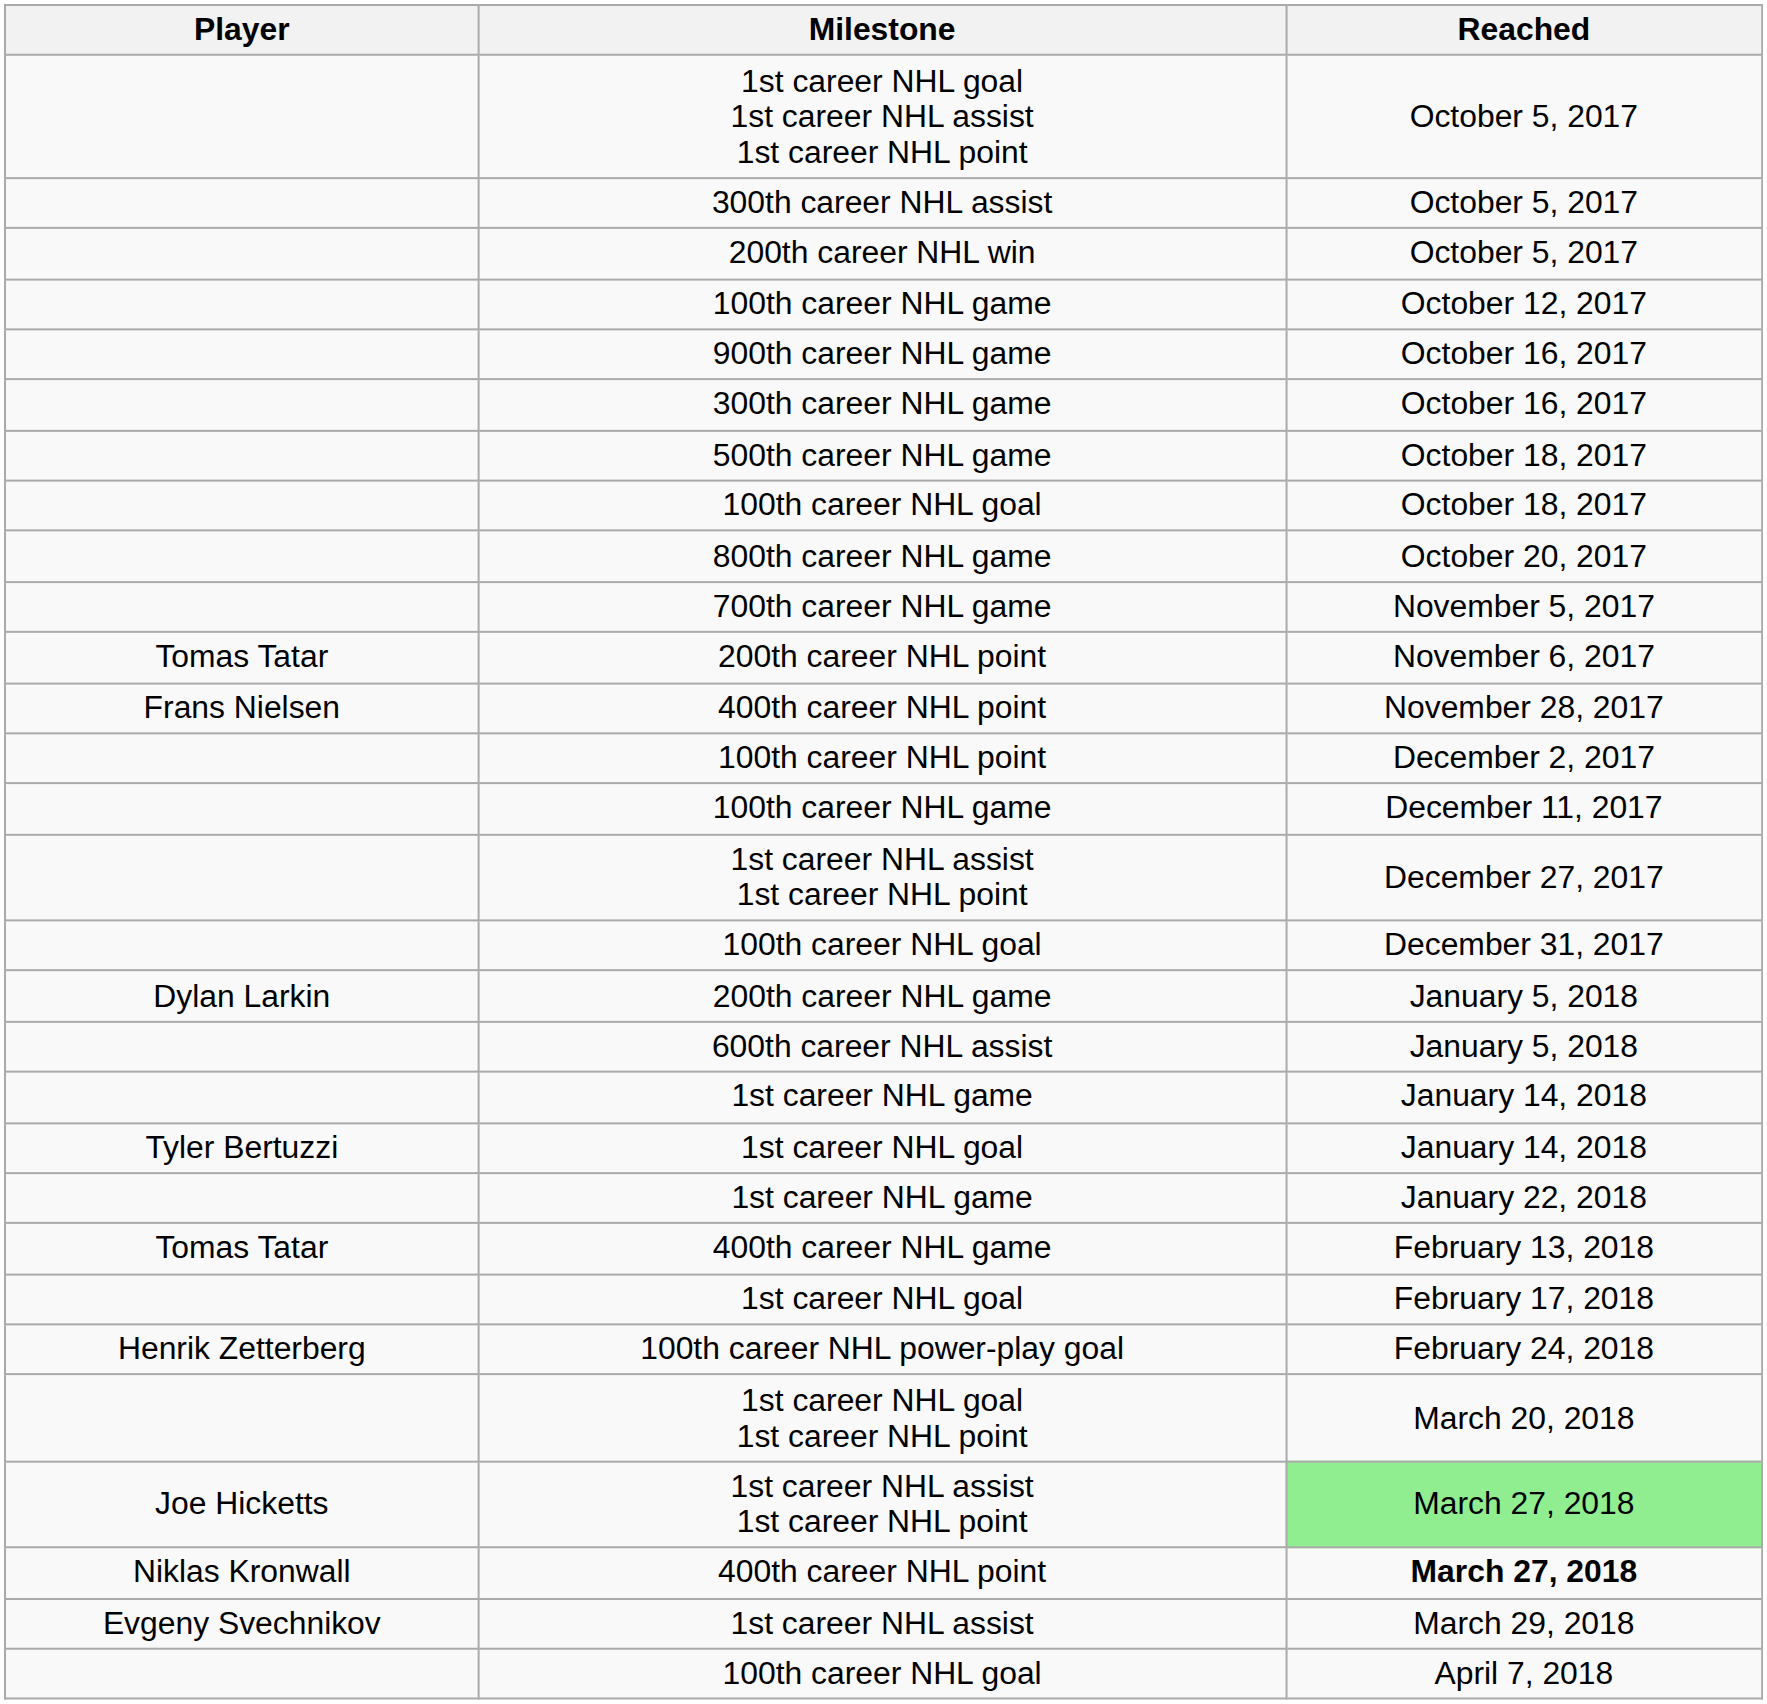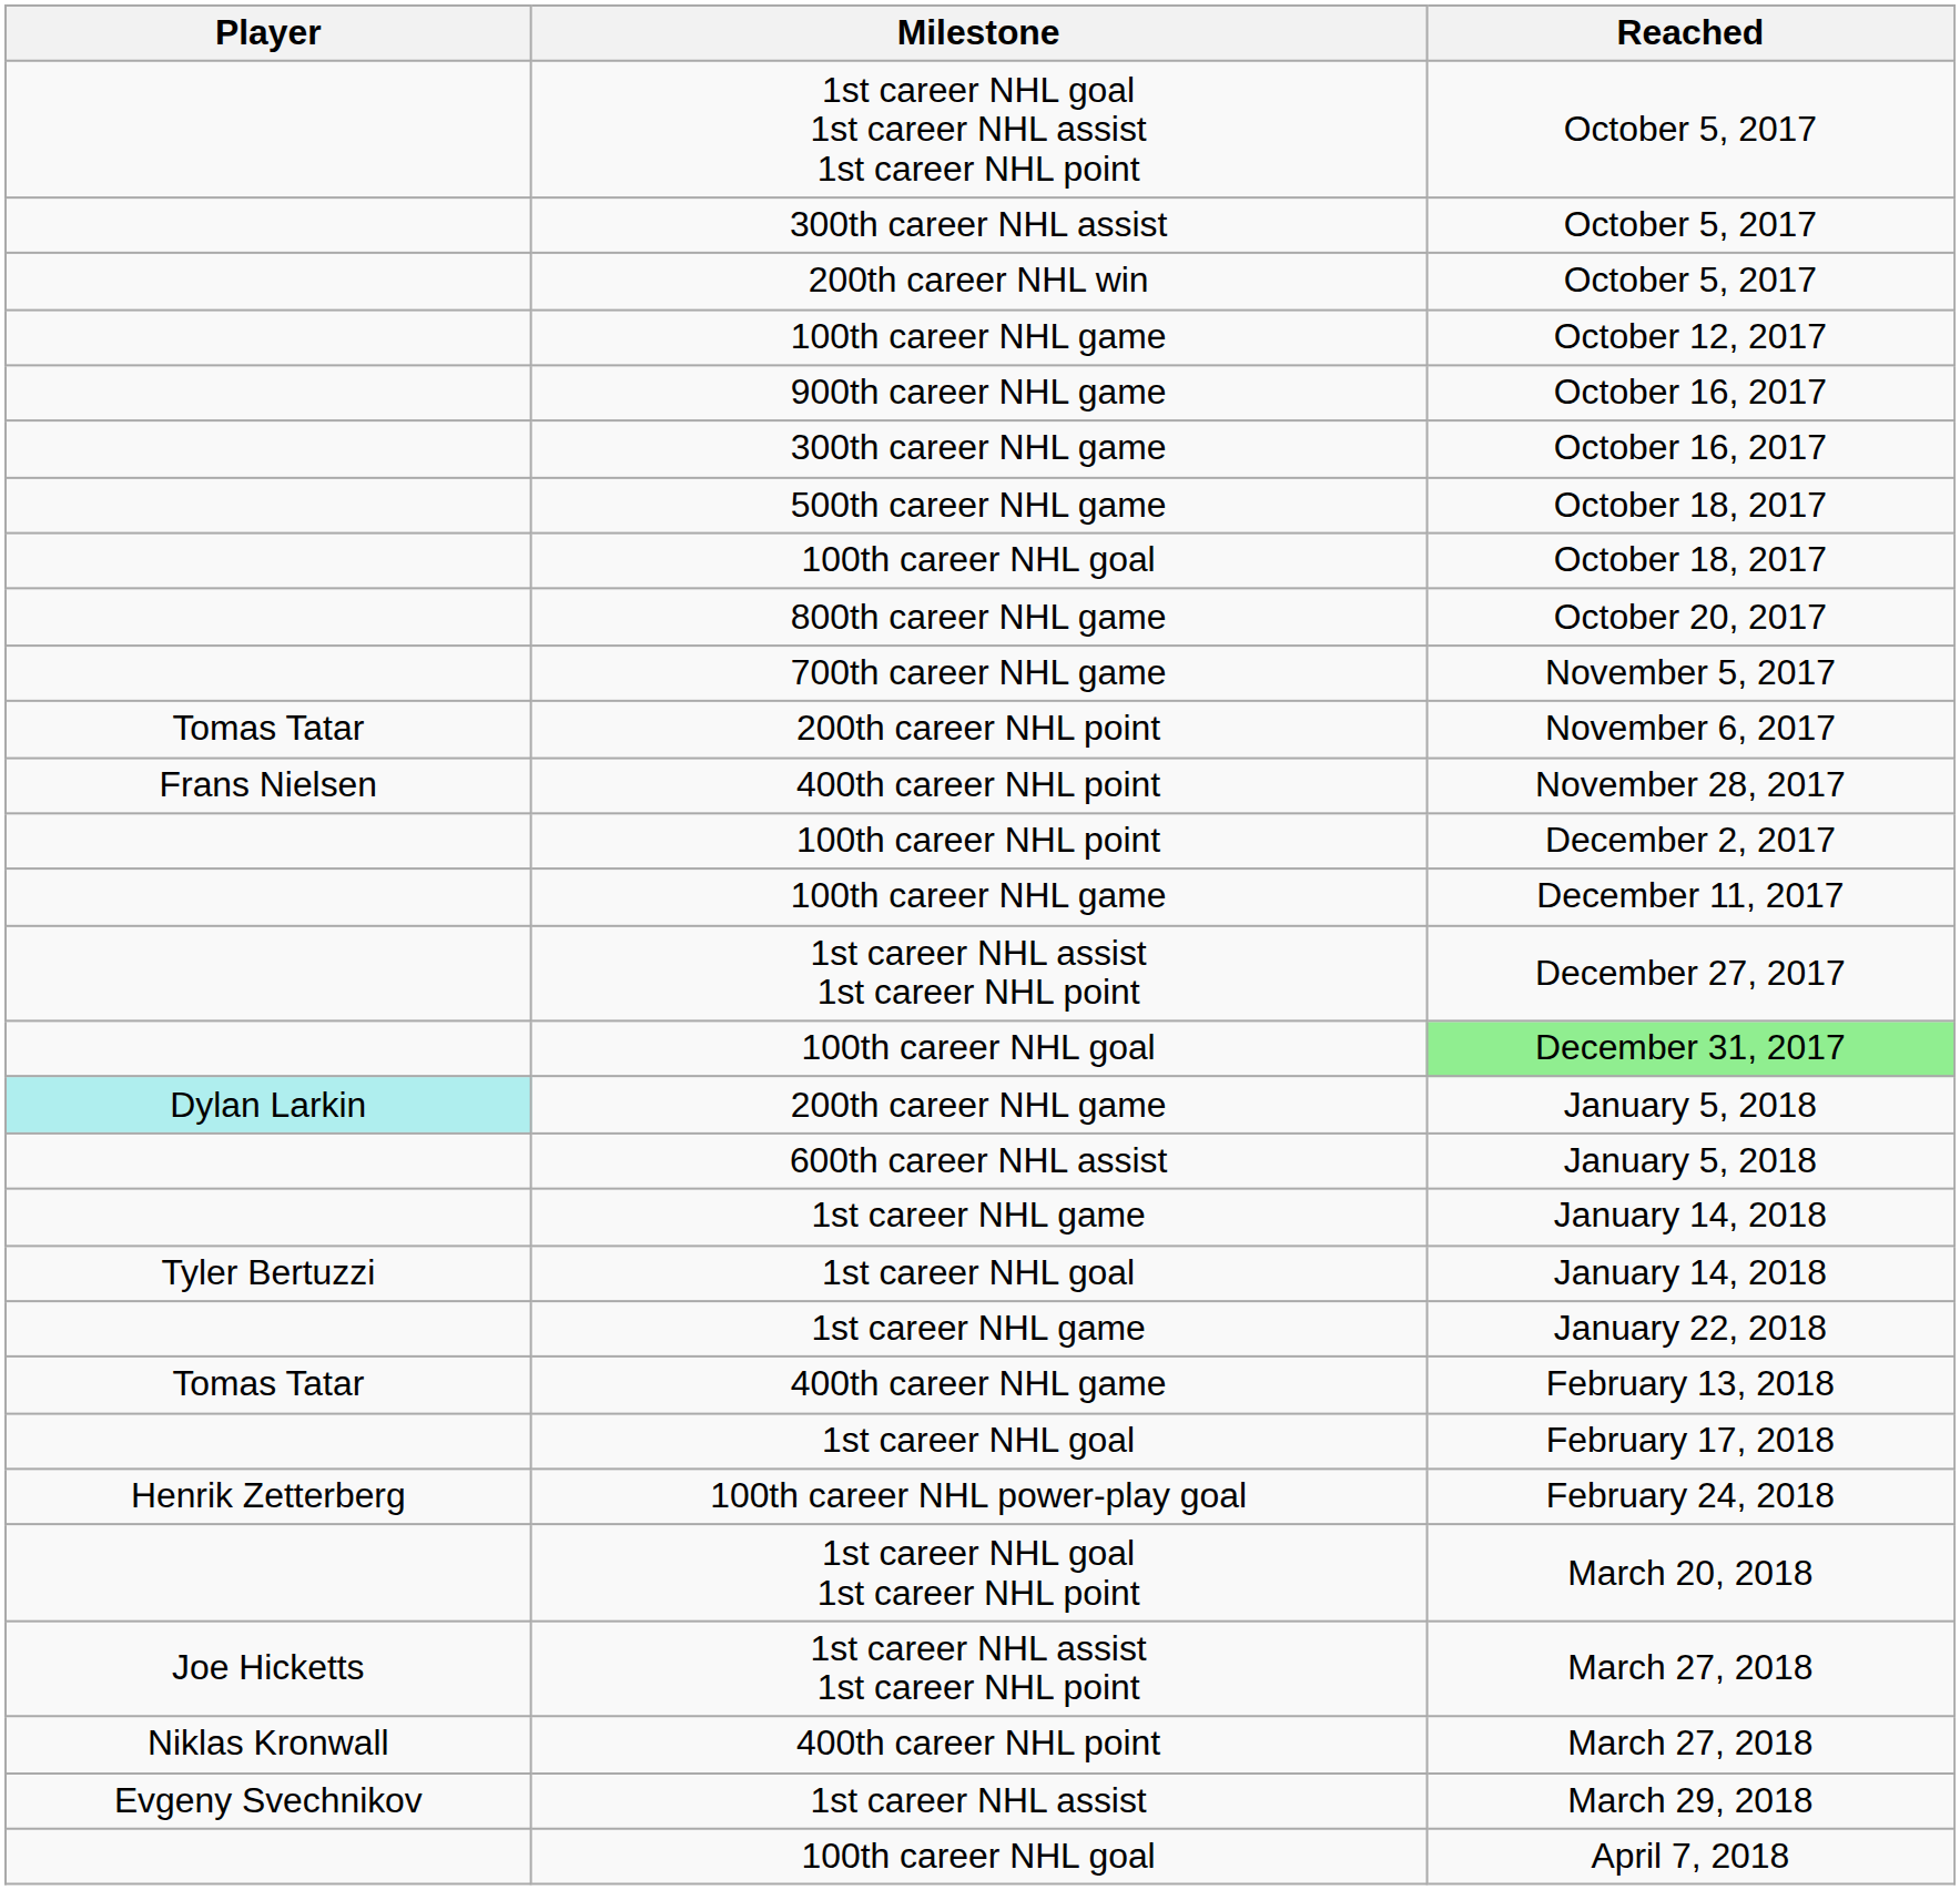row 17 | Reached: no background -> lightgreen background
row 18 | Player: no background -> paleturquoise background
row 27 | Reached: lightgreen background -> no background
row 28 | Reached: bold -> normal
